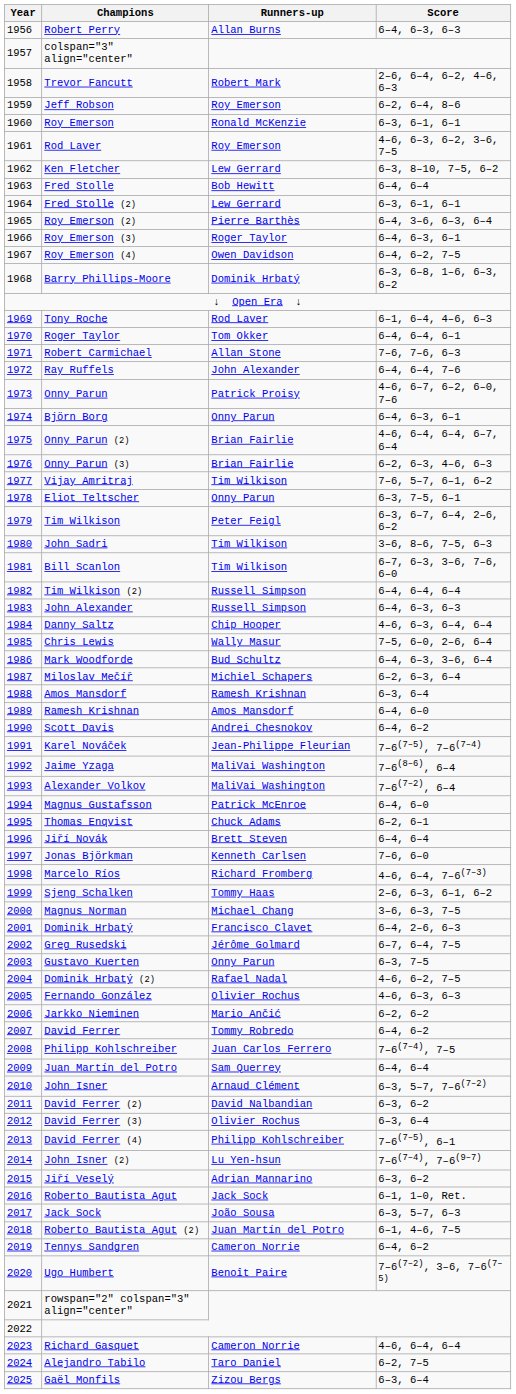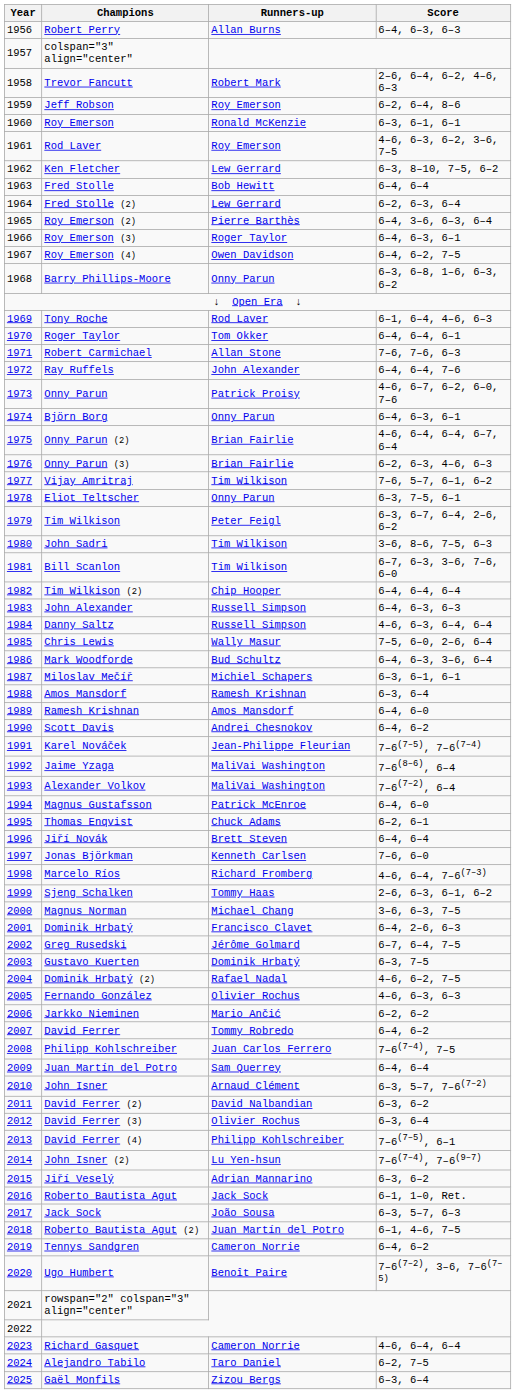Fred Stolle (2) | Score: 6–3, 6–1, 6–1 -> 6–2, 6–3, 6–4
Barry Phillips-Moore | Runners-up: Dominik Hrbatý -> Onny Parun
Tim Wilkison (2) | Runners-up: Russell Simpson -> Chip Hooper
Danny Saltz | Runners-up: Chip Hooper -> Russell Simpson
Miloslav Mečíř | Score: 6–2, 6–3, 6–4 -> 6–3, 6–1, 6–1
Gustavo Kuerten | Runners-up: Onny Parun -> Dominik Hrbatý
